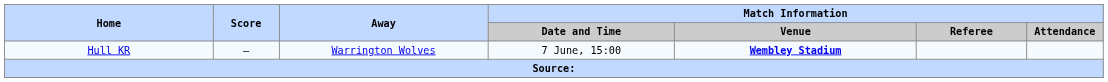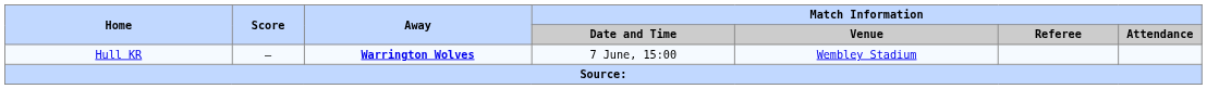Hull KR | Away: normal -> bold
Hull KR | Match Information / Venue: bold -> normal
